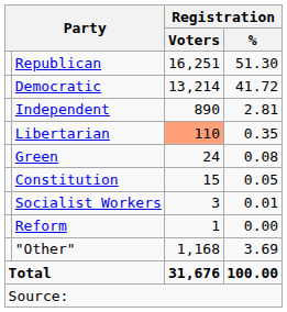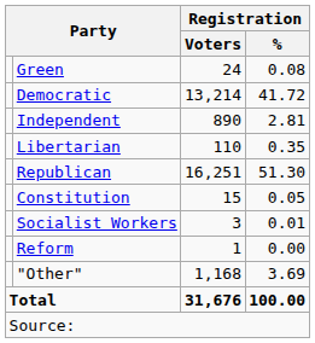rows swapped: Republican <-> Green
Libertarian | Registration / Voters: lightsalmon background -> no background
